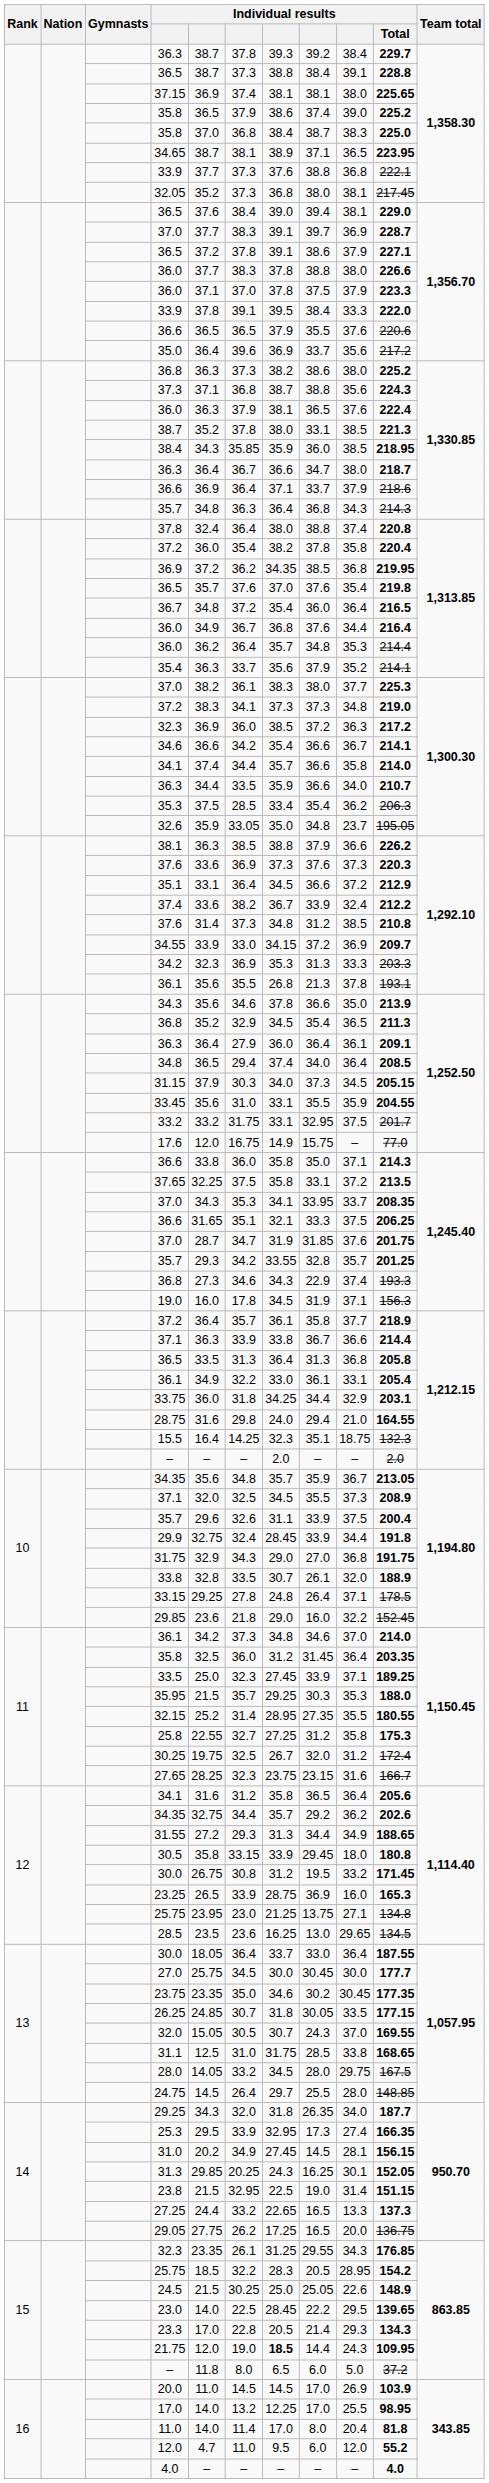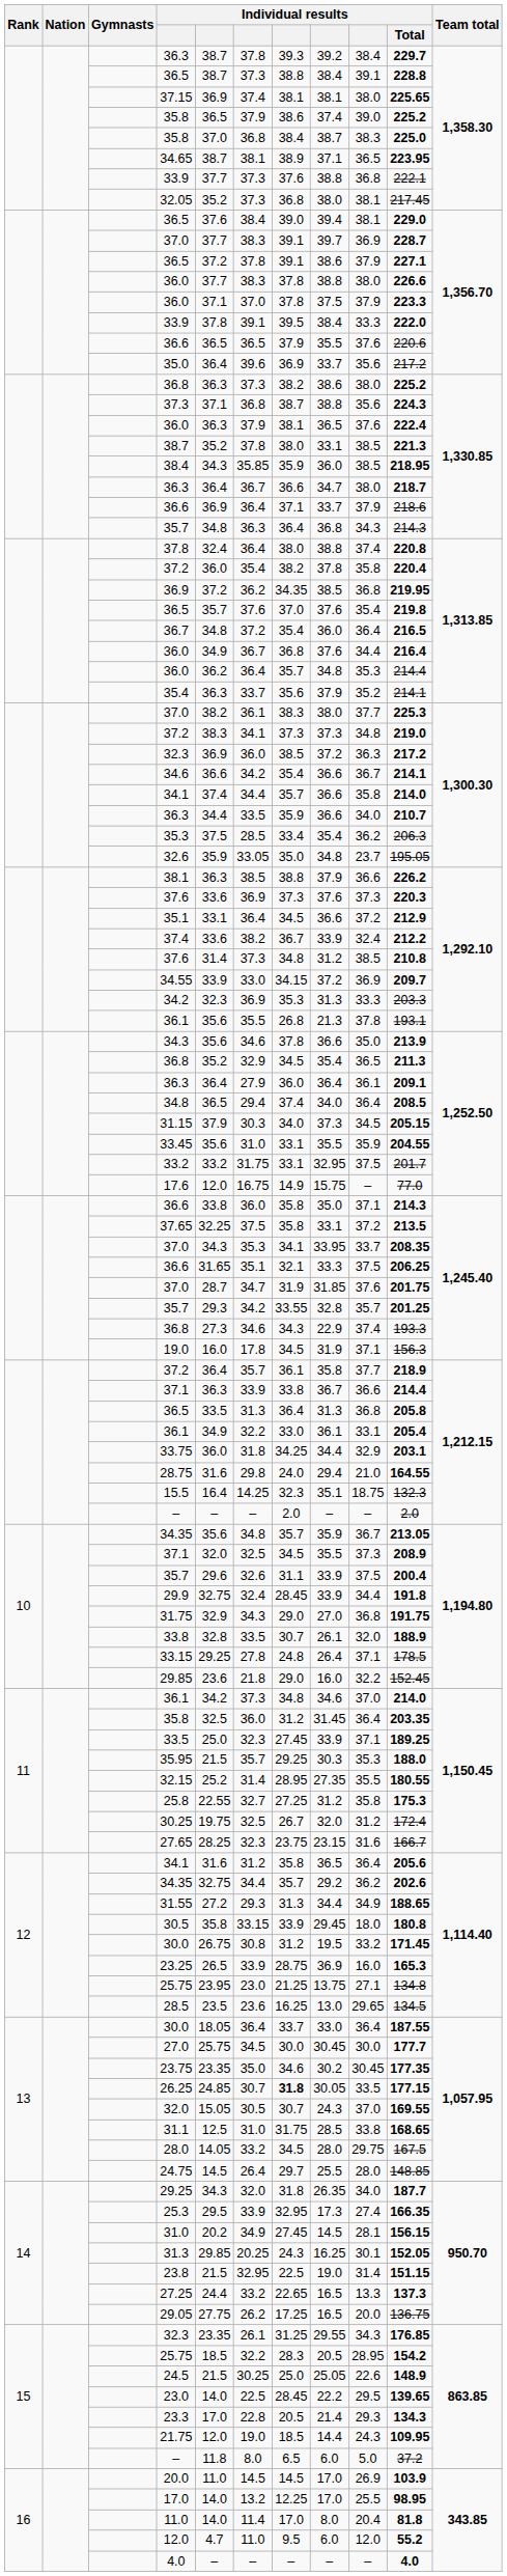26.25 | column 7: normal -> bold
21.75 | column 7: bold -> normal
